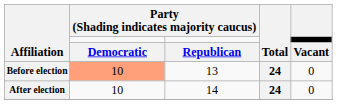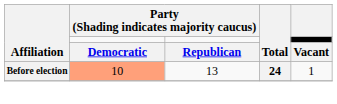Before election | column 5: 0 -> 1
- row: After election | 10 | 14 | 24 | 0
